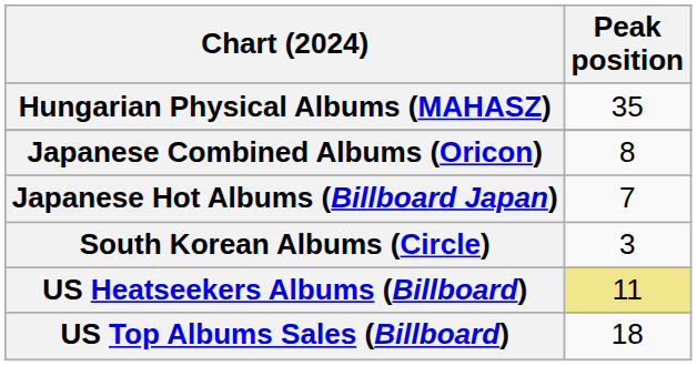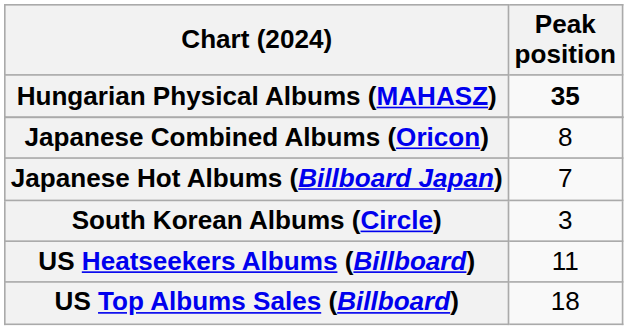Hungarian Physical Albums (MAHASZ) | Peak position: normal -> bold
US Heatseekers Albums (Billboard) | Peak position: khaki background -> no background
